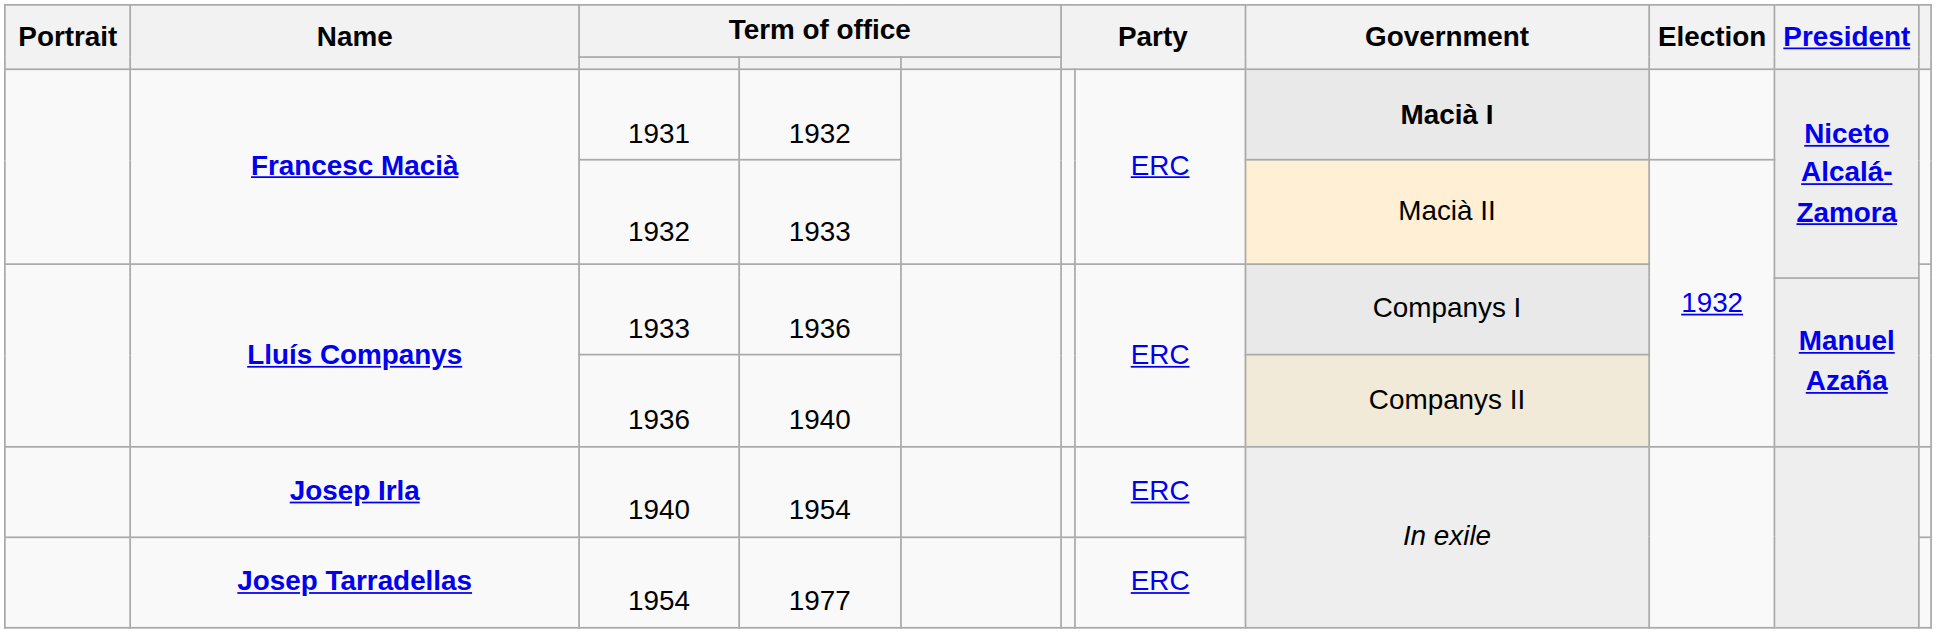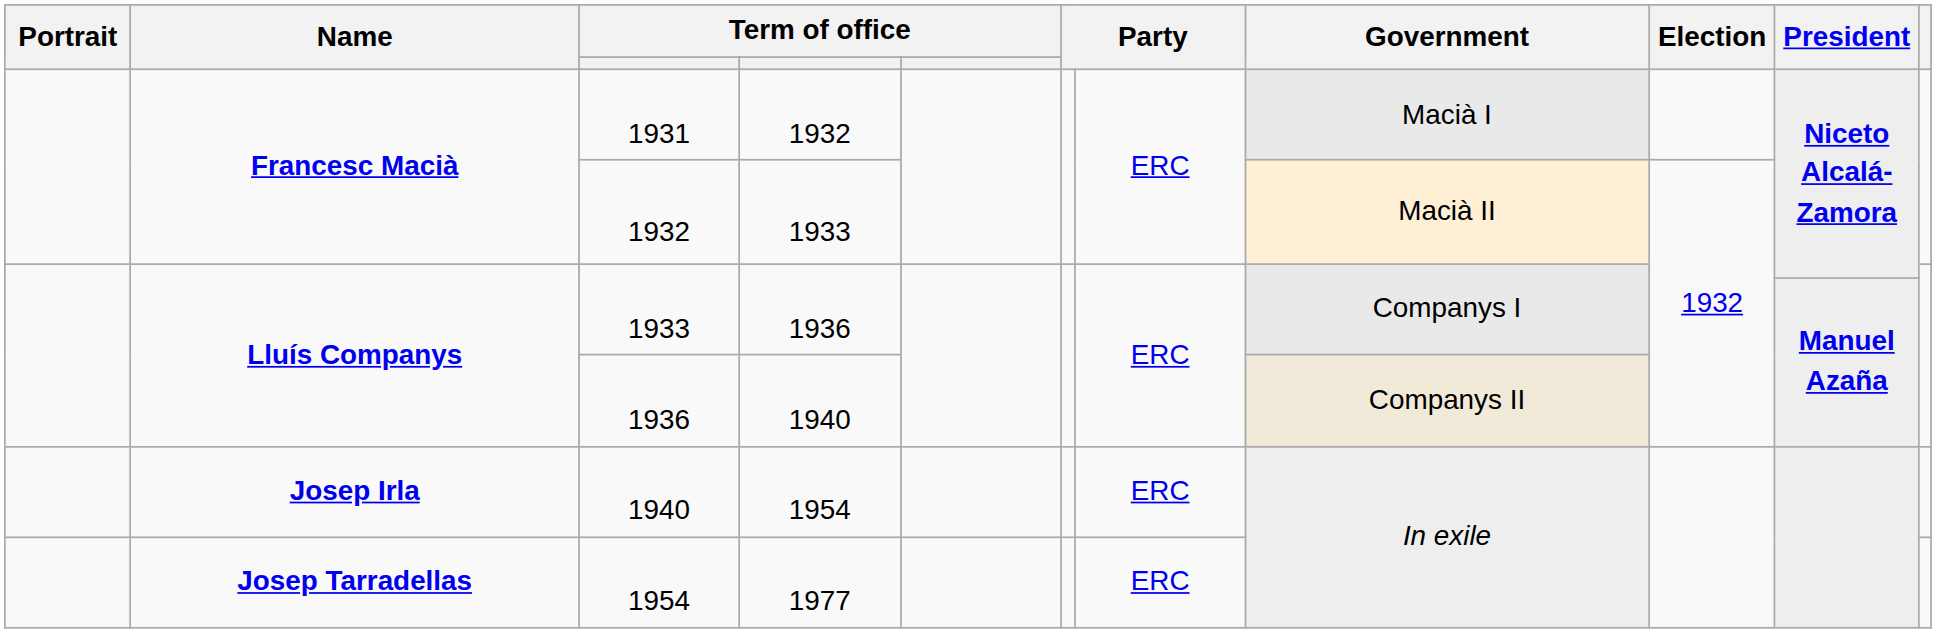1931 | Government: bold -> normal
